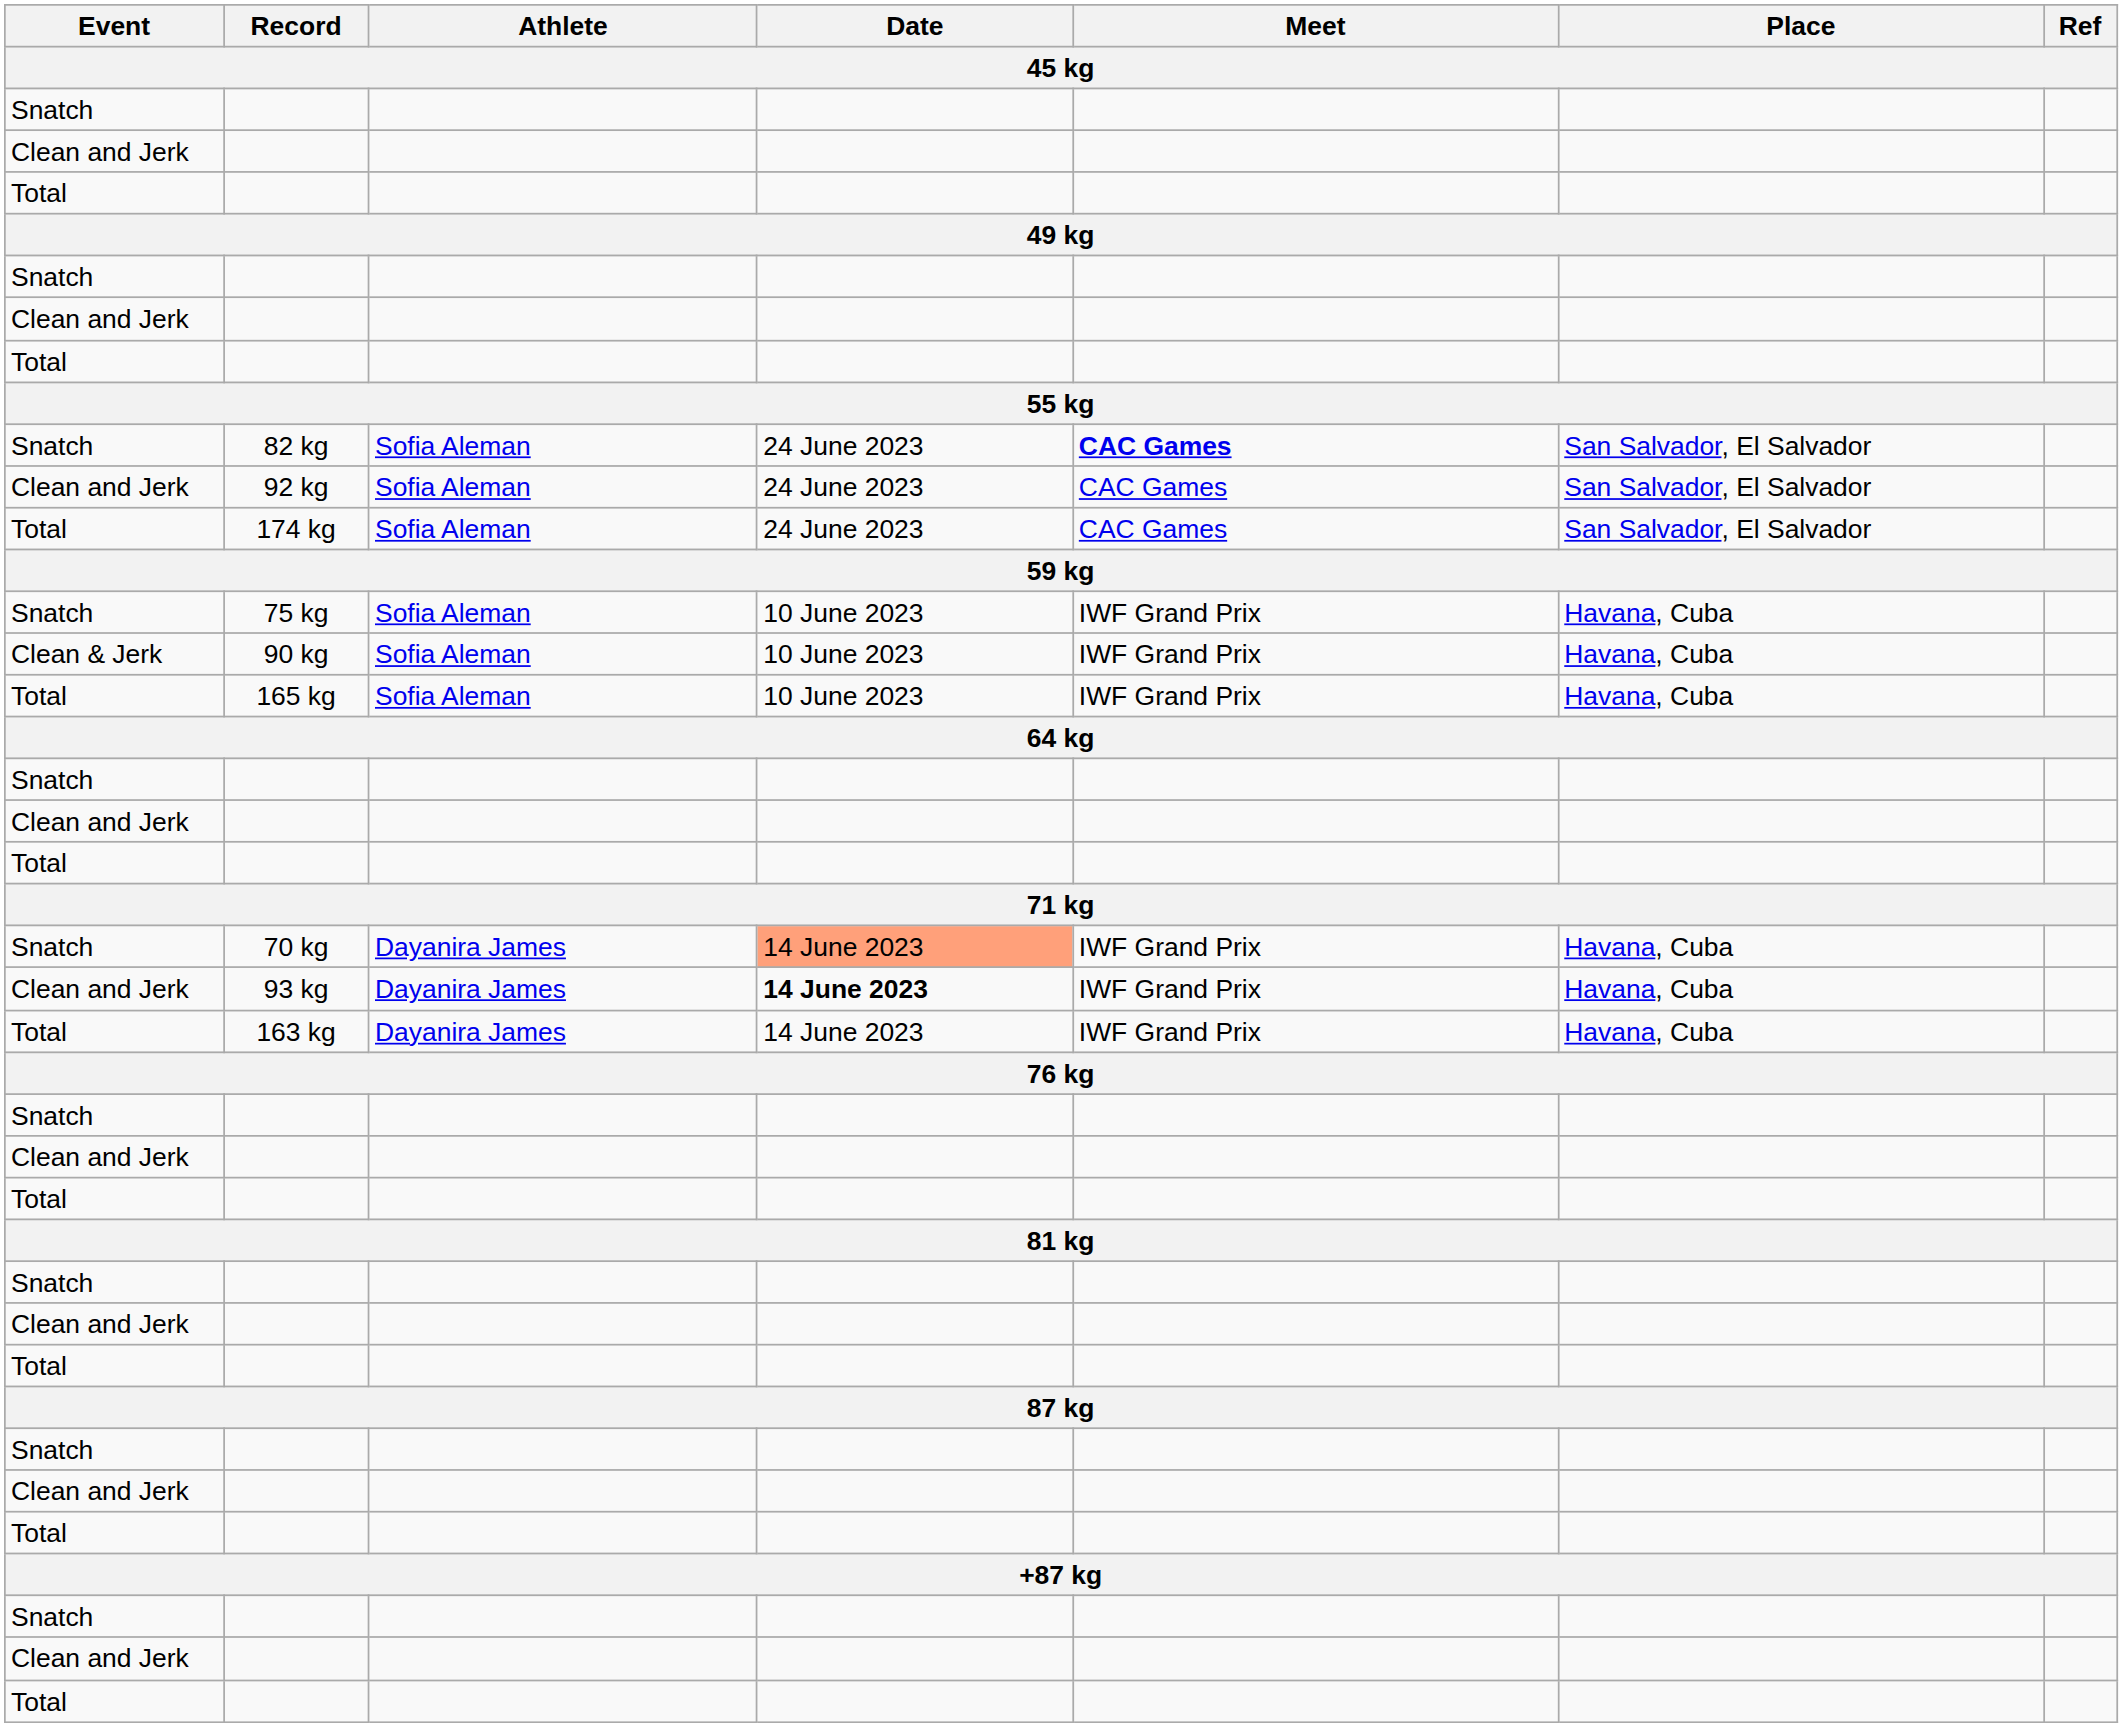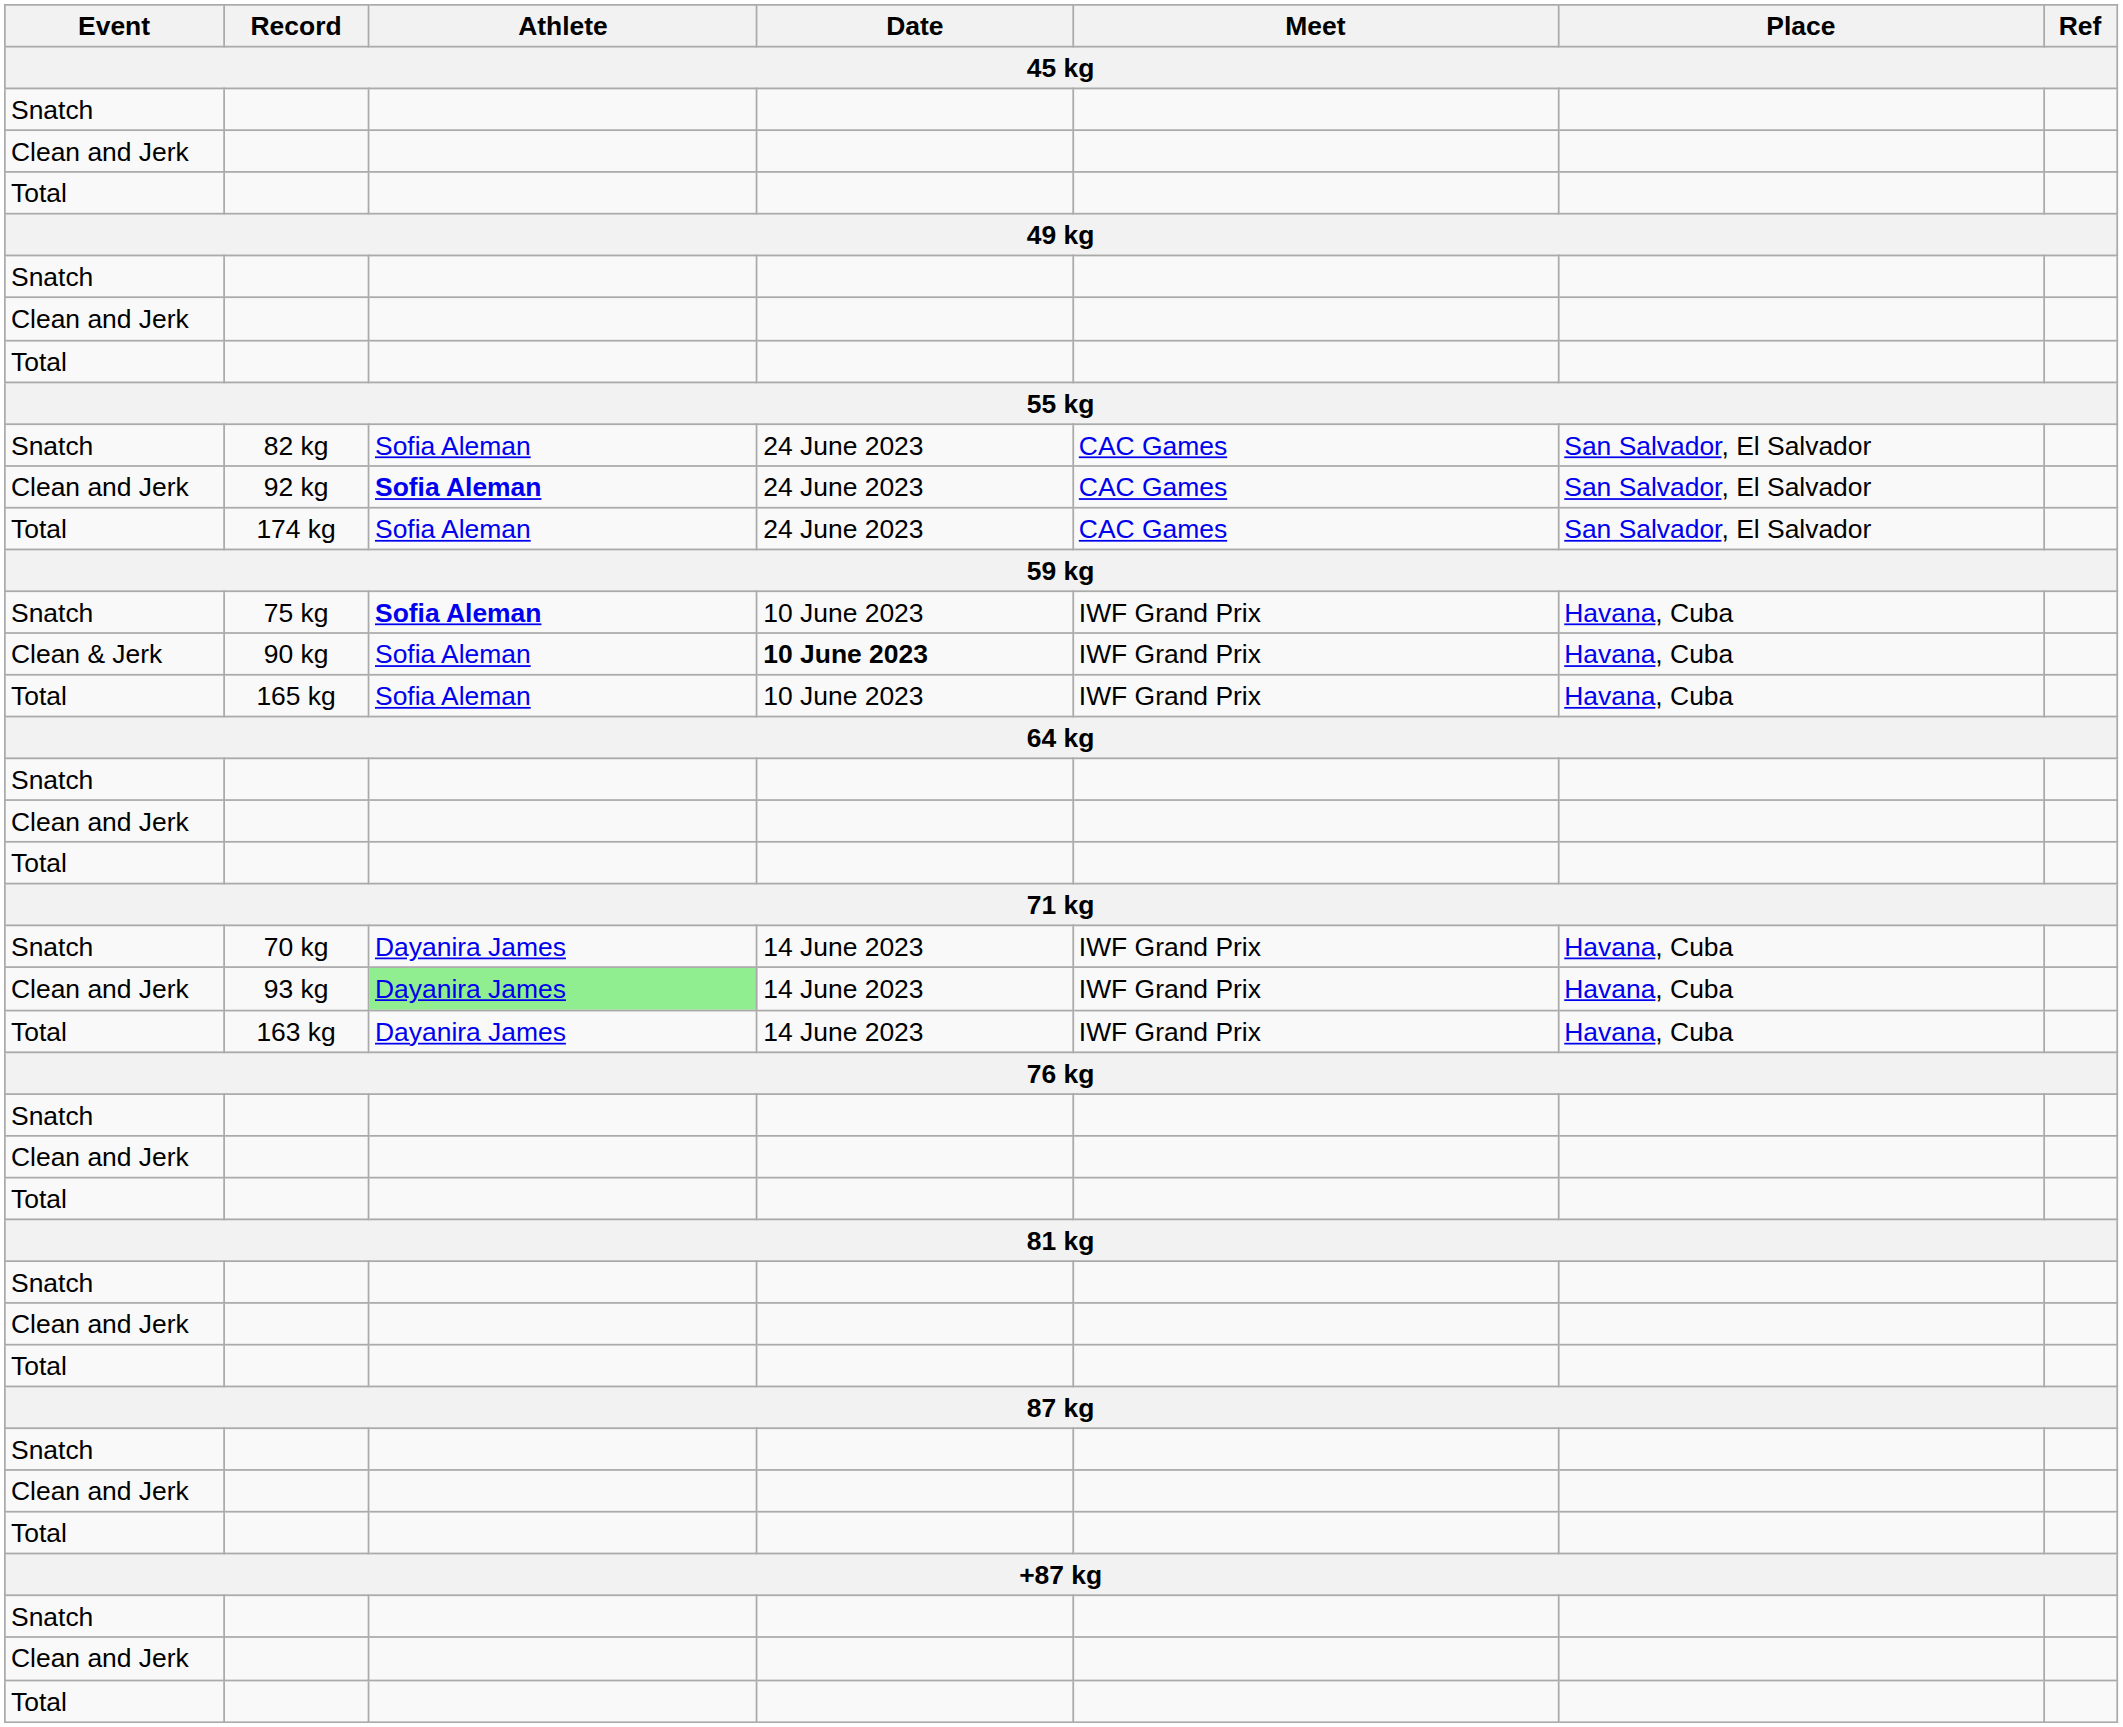82 kg | Meet: bold -> normal
92 kg | Athlete: normal -> bold
75 kg | Athlete: normal -> bold
90 kg | Date: normal -> bold
70 kg | Date: lightsalmon background -> no background
93 kg | Athlete: no background -> lightgreen background
93 kg | Date: bold -> normal
